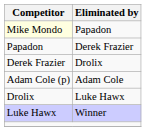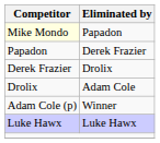row 5 | Competitor: Adam Cole (p) -> Drolix
row 6 | Competitor: Drolix -> Adam Cole (p)
row 6 | Eliminated by: Luke Hawx -> Winner
row 7 | Eliminated by: Winner -> Luke Hawx
